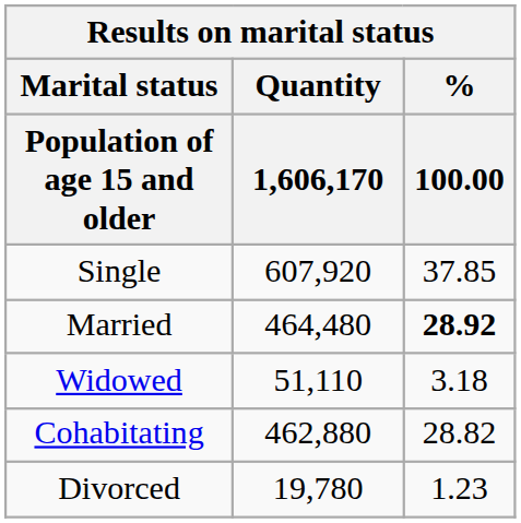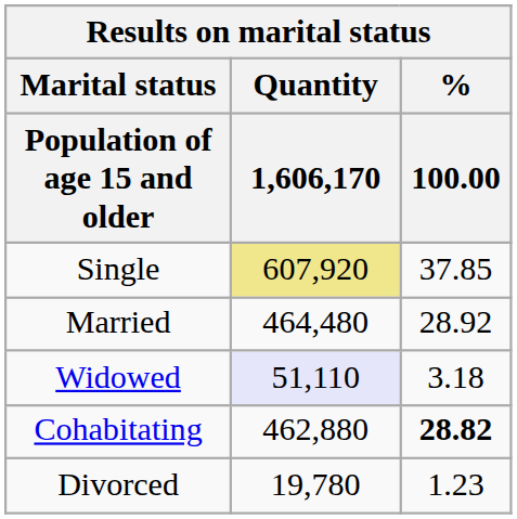Single | Quantity / 1,606,170: no background -> khaki background
Married | % / 100.00: bold -> normal
Widowed | Quantity / 1,606,170: no background -> lavender background
Cohabitating | % / 100.00: normal -> bold
